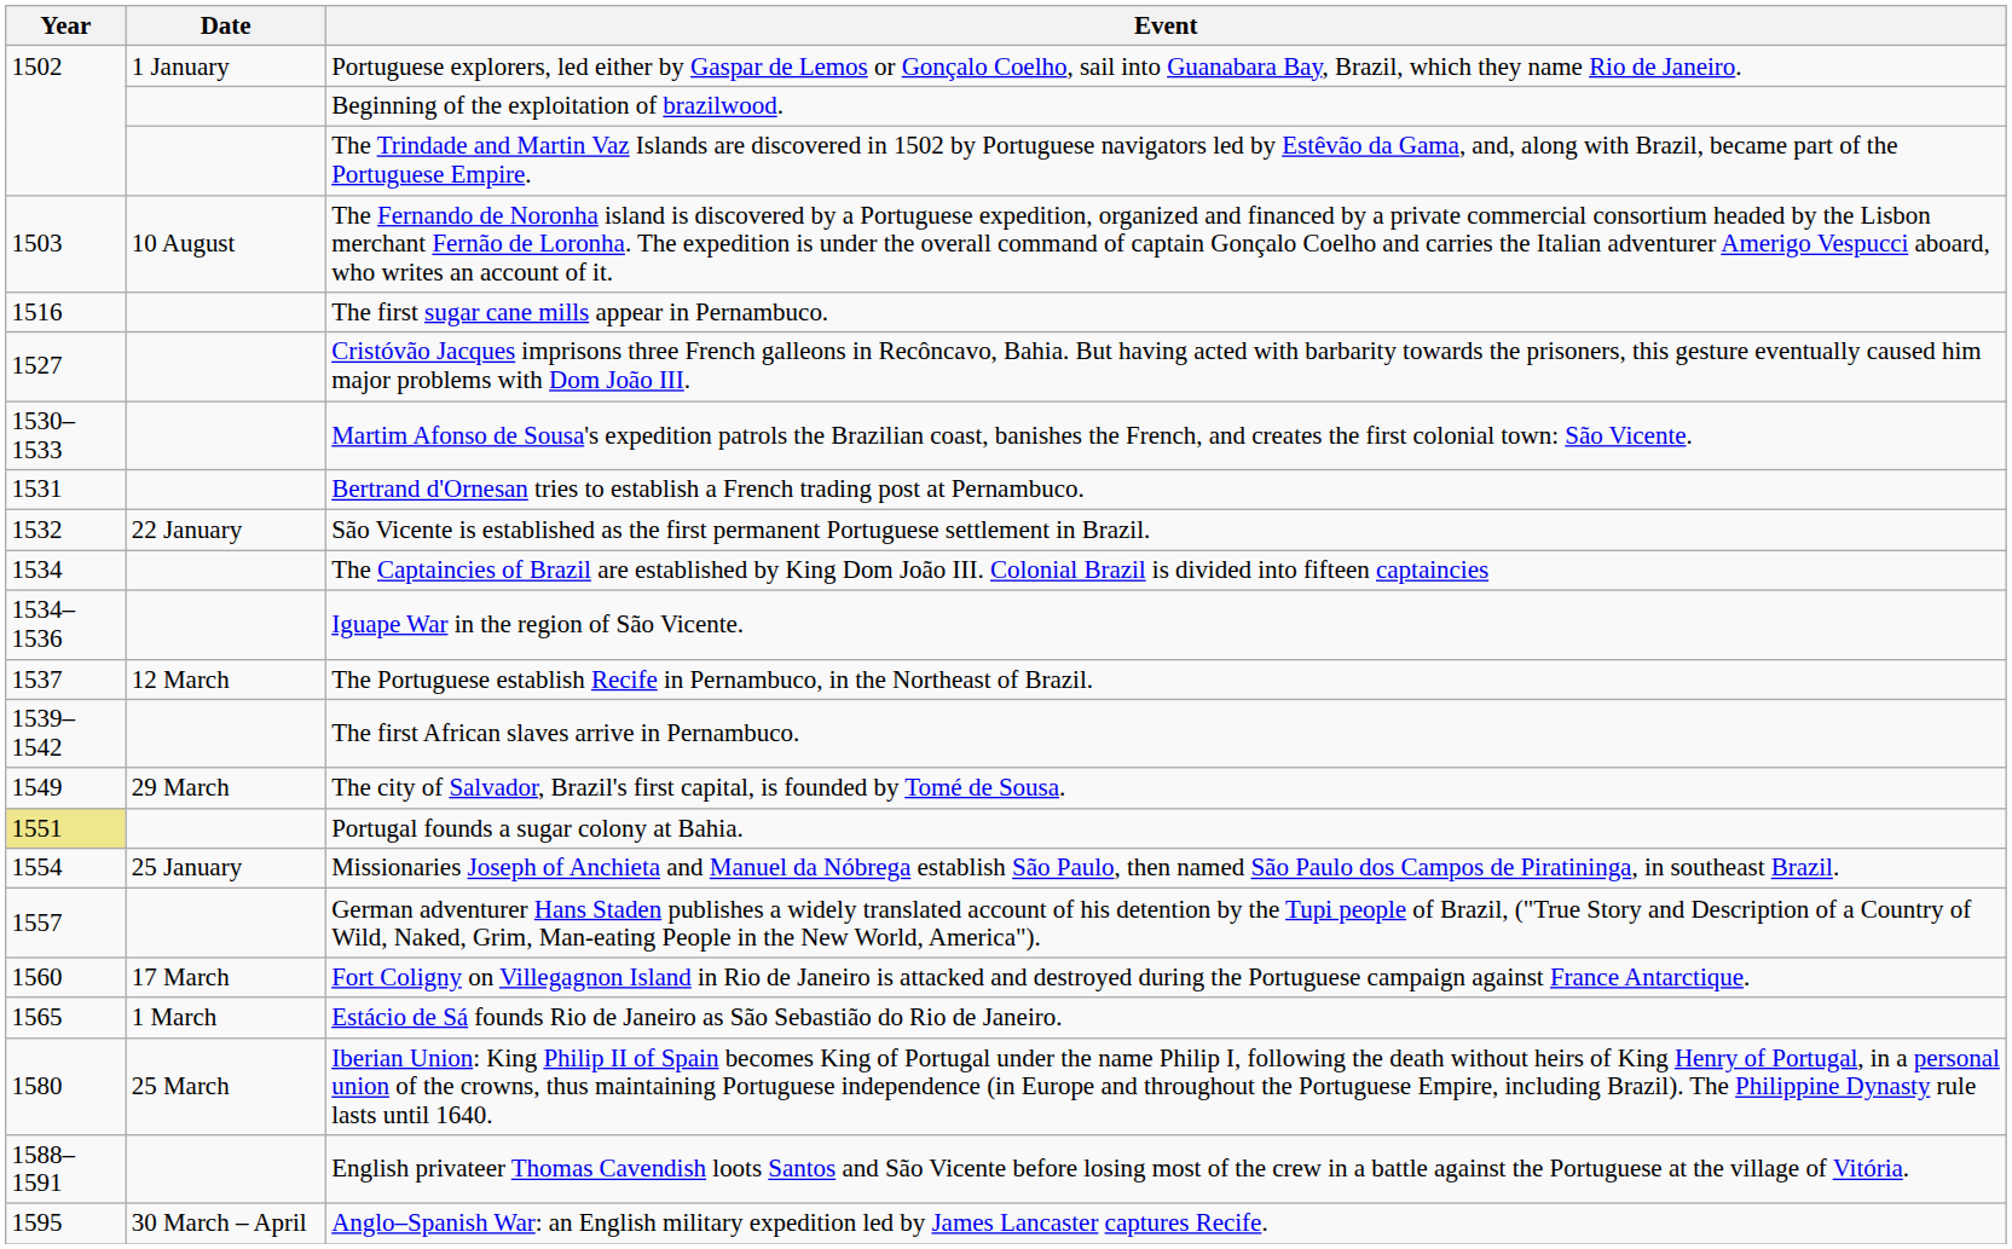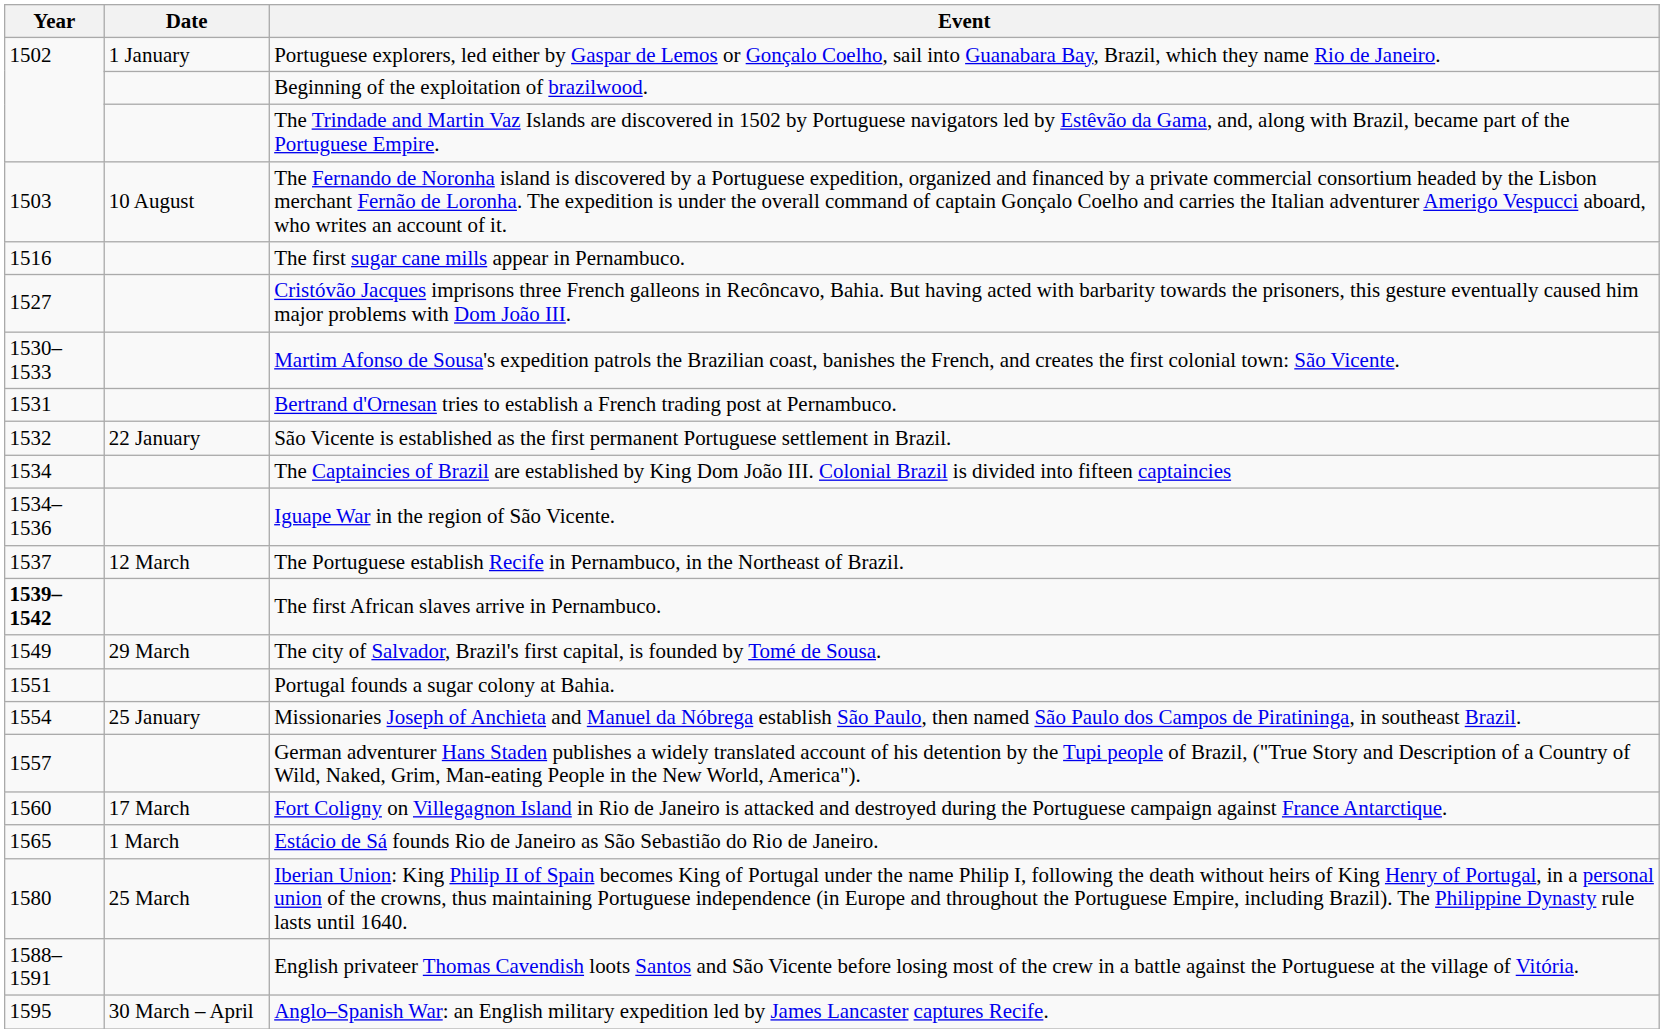The first African slaves arrive in Pernambuco. | Year: normal -> bold
Portugal founds a sugar colony at Bahia. | Year: khaki background -> no background
